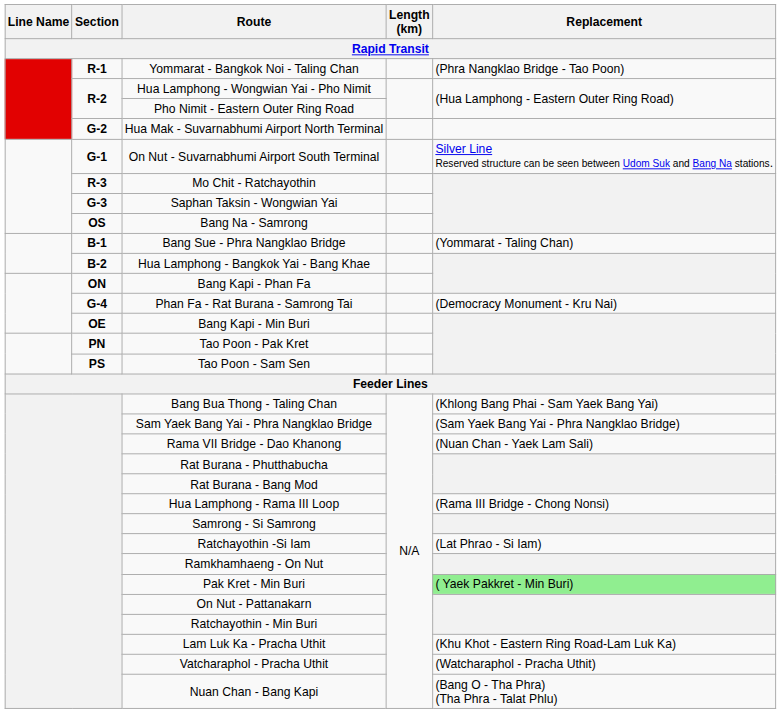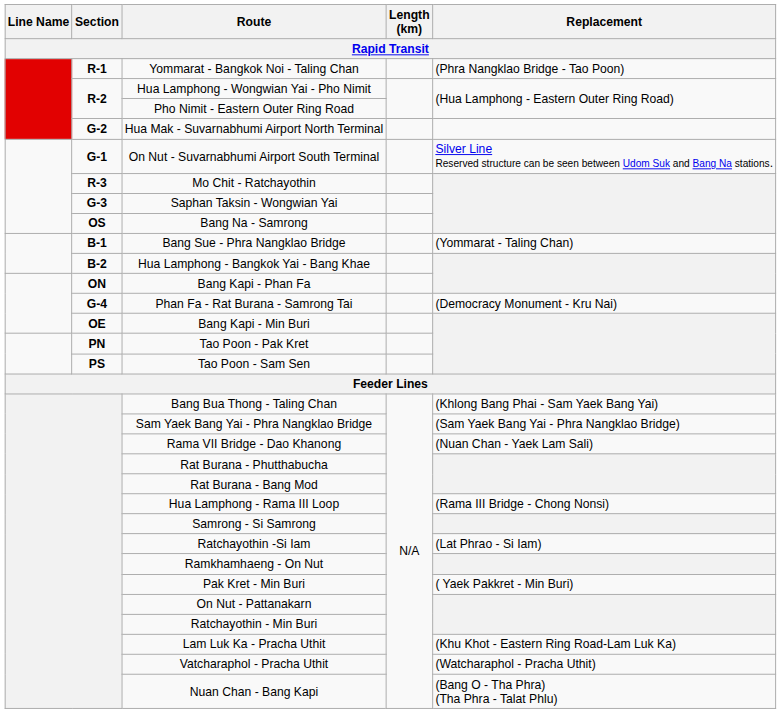Pak Kret - Min Buri | Replacement: lightgreen background -> no background
